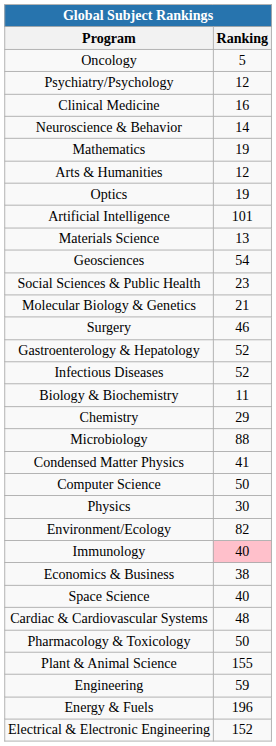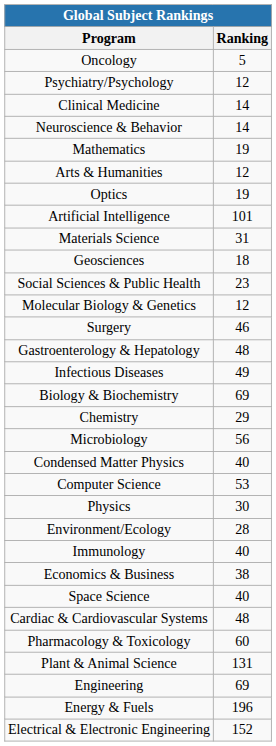Clinical Medicine | Ranking: 16 -> 14
Materials Science | Ranking: 13 -> 31
Geosciences | Ranking: 54 -> 18
Molecular Biology & Genetics | Ranking: 21 -> 12
Gastroenterology & Hepatology | Ranking: 52 -> 48
Infectious Diseases | Ranking: 52 -> 49
Biology & Biochemistry | Ranking: 11 -> 69
Microbiology | Ranking: 88 -> 56
Condensed Matter Physics | Ranking: 41 -> 40
Computer Science | Ranking: 50 -> 53
Environment/Ecology | Ranking: 82 -> 28
Immunology | Ranking: pink background -> no background
Pharmacology & Toxicology | Ranking: 50 -> 60
Plant & Animal Science | Ranking: 155 -> 131
Engineering | Ranking: 59 -> 69
